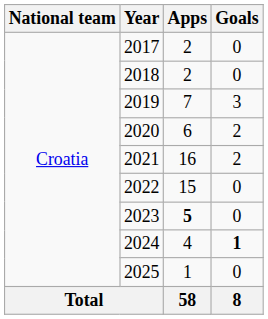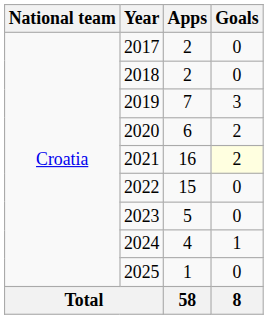2021 | Goals: no background -> lightyellow background
2023 | Apps: bold -> normal
2024 | Goals: bold -> normal
